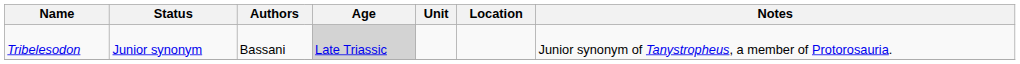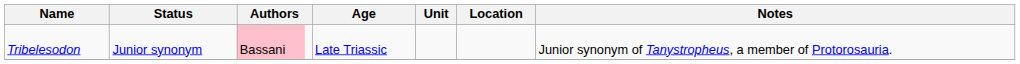Tribelesodon | column 3: no background -> pink background
Tribelesodon | Age: lightgrey background -> no background
